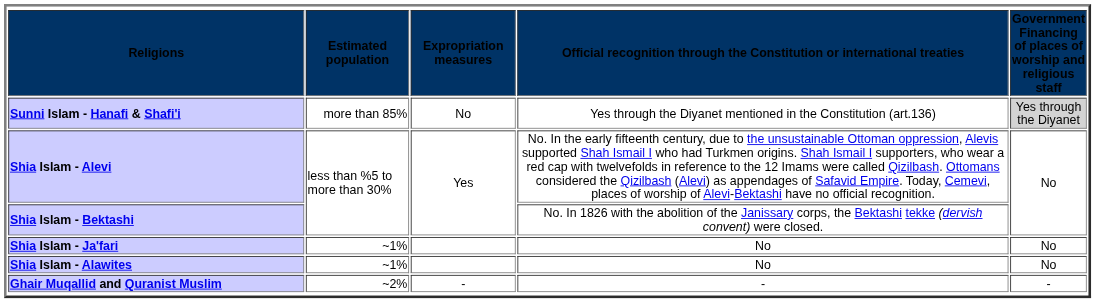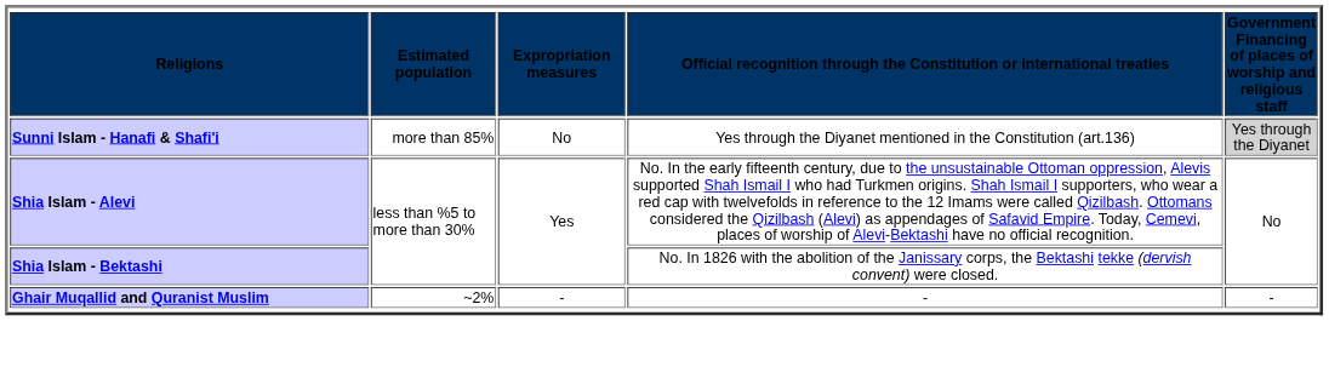- row: Shia Islam - Ja'fari | ~1% | No | No
- row: Shia Islam - Alawites | ~1% | No | No
